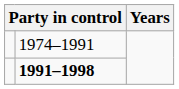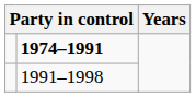1974–1991 | column 2: normal -> bold
1991–1998 | column 2: bold -> normal
